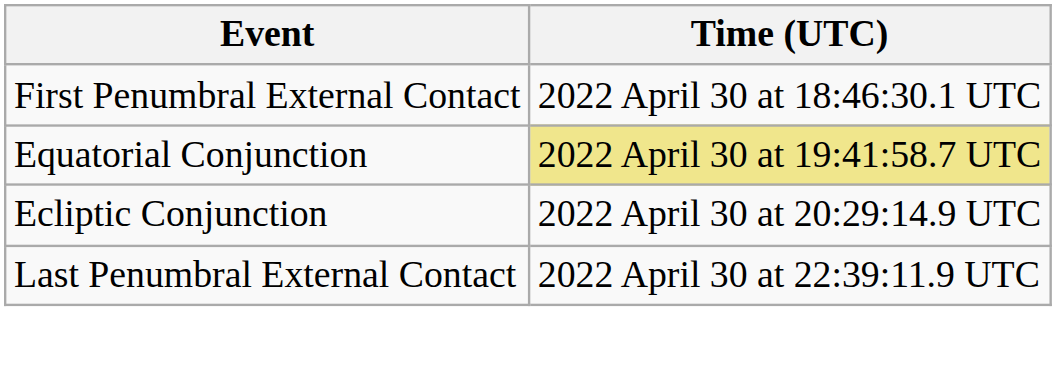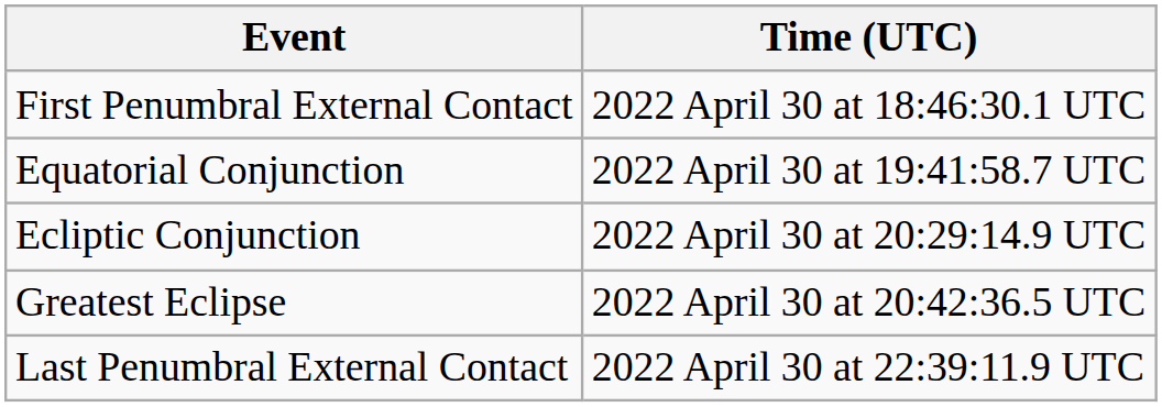Equatorial Conjunction | Time (UTC): khaki background -> no background
+ row: Greatest Eclipse | 2022 April 30 at 20:42:36.5 UTC
